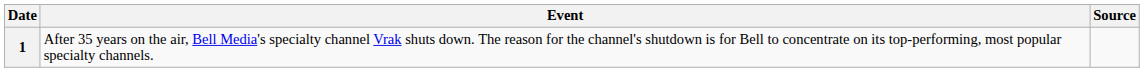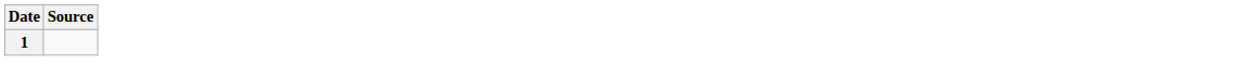- column: Event | After 35 years on the air, Bell Media's specialty channel Vrak shuts down. The reason for the channel's shutdown is for Bell to concentrate on its top-performing, most popular specialty channels.
